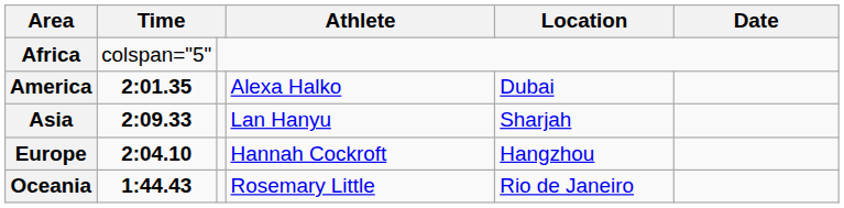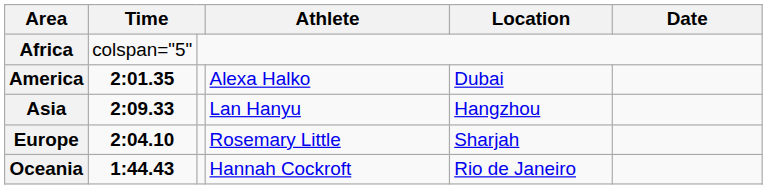Asia | Location: Sharjah -> Hangzhou
Europe | Athlete: Hannah Cockroft -> Rosemary Little
Europe | Location: Hangzhou -> Sharjah
Oceania | Athlete: Rosemary Little -> Hannah Cockroft
